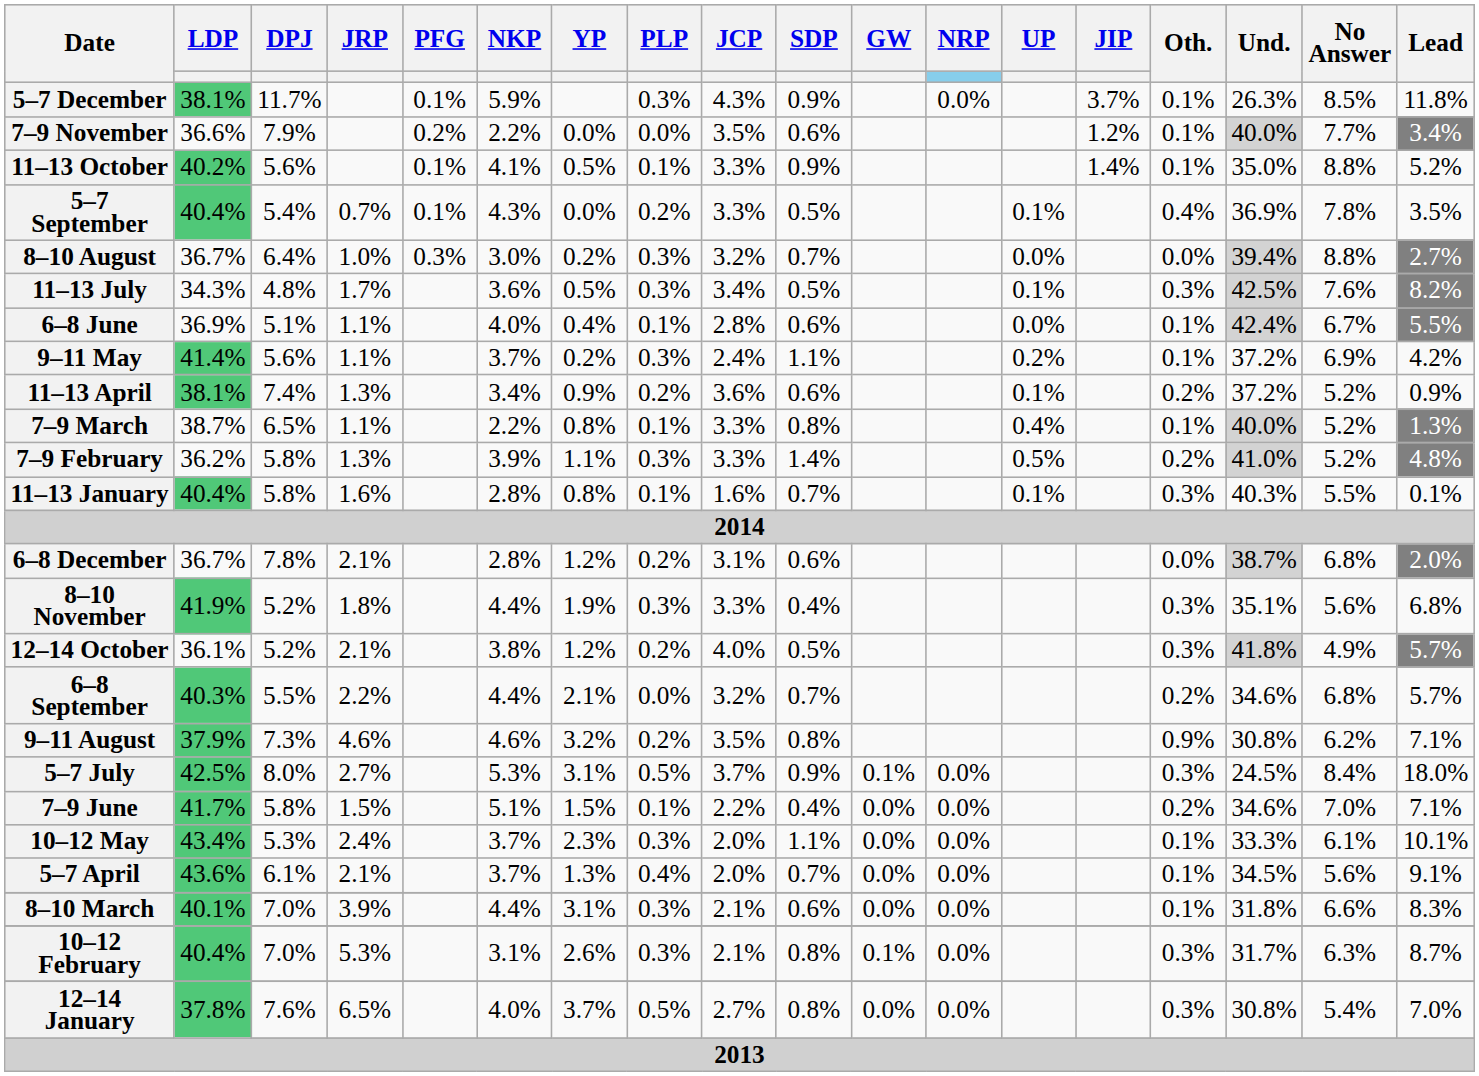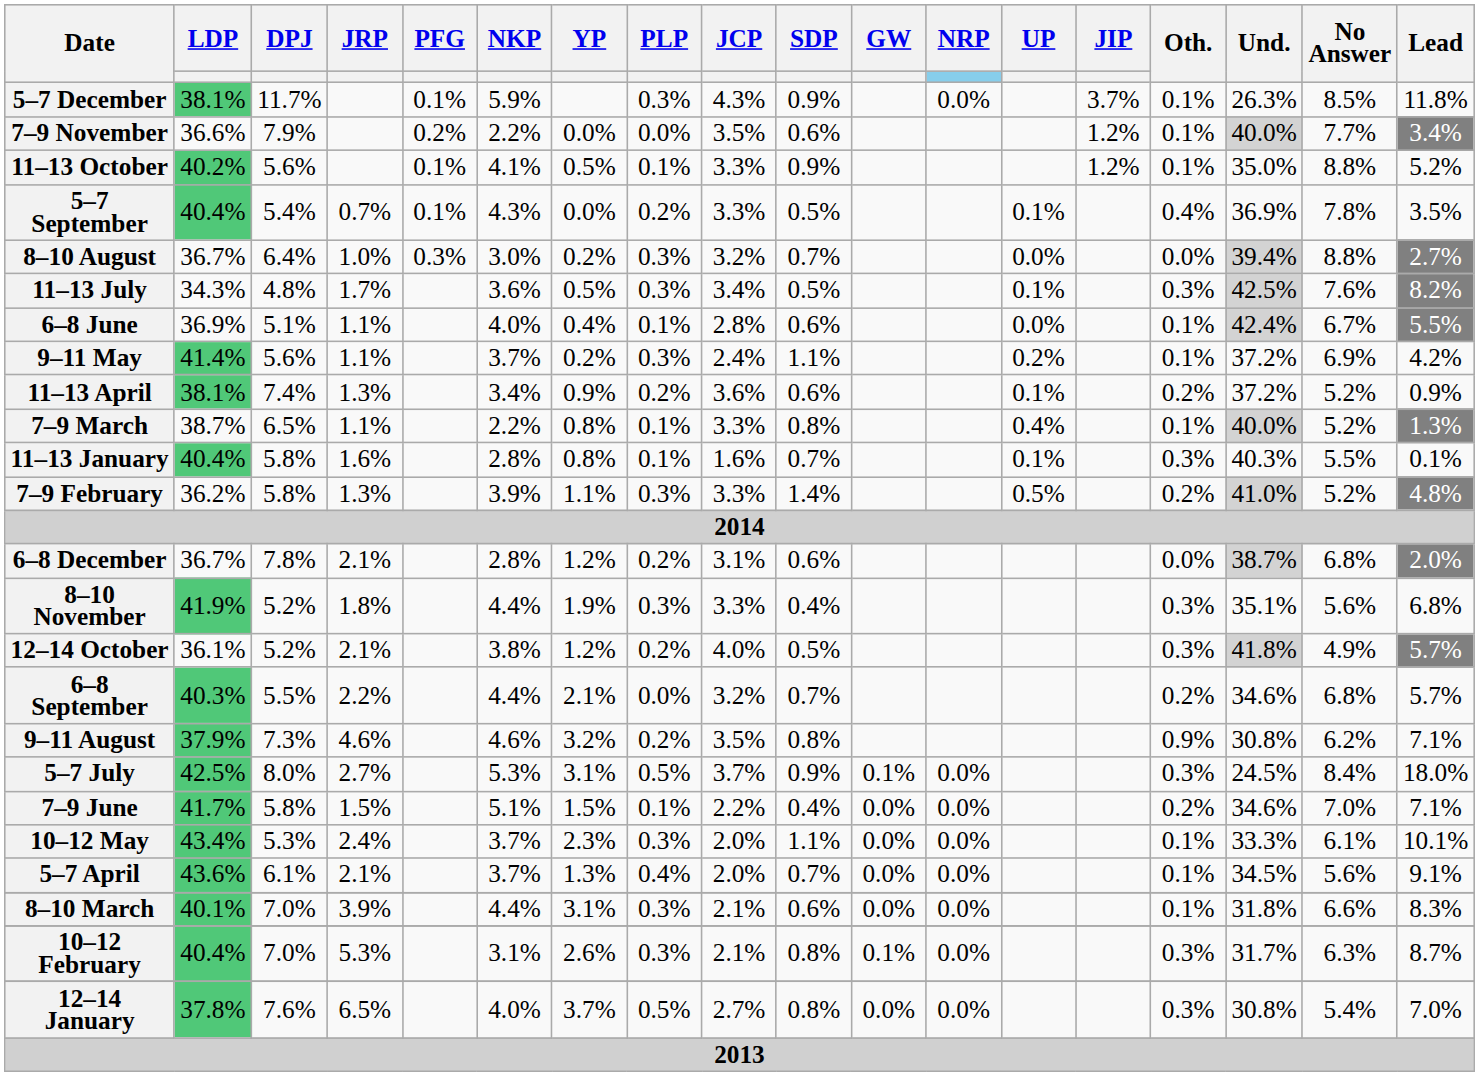11–13 October | JIP: 1.4% -> 1.2%
rows swapped: 7–9 February <-> 11–13 January
